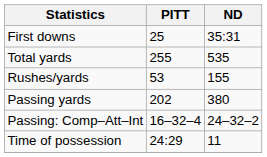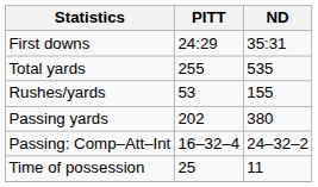First downs | PITT: 25 -> 24:29
Time of possession | PITT: 24:29 -> 25
